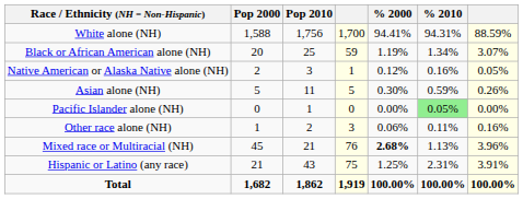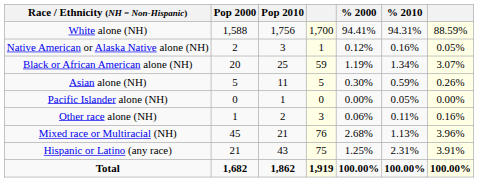rows swapped: Black or African American alone (NH) <-> Native American or Alaska Native alone (NH)
Pacific Islander alone (NH) | % 2010: lightgreen background -> no background
Mixed race or Multiracial (NH) | % 2000: bold -> normal
